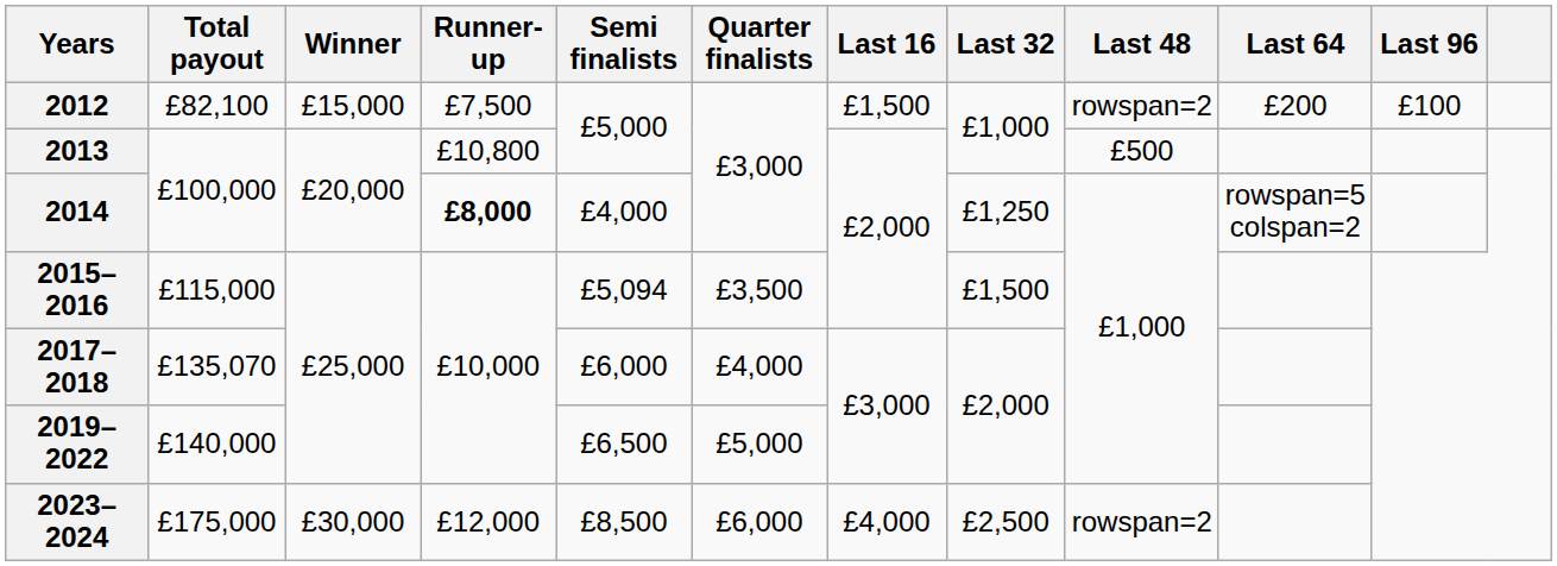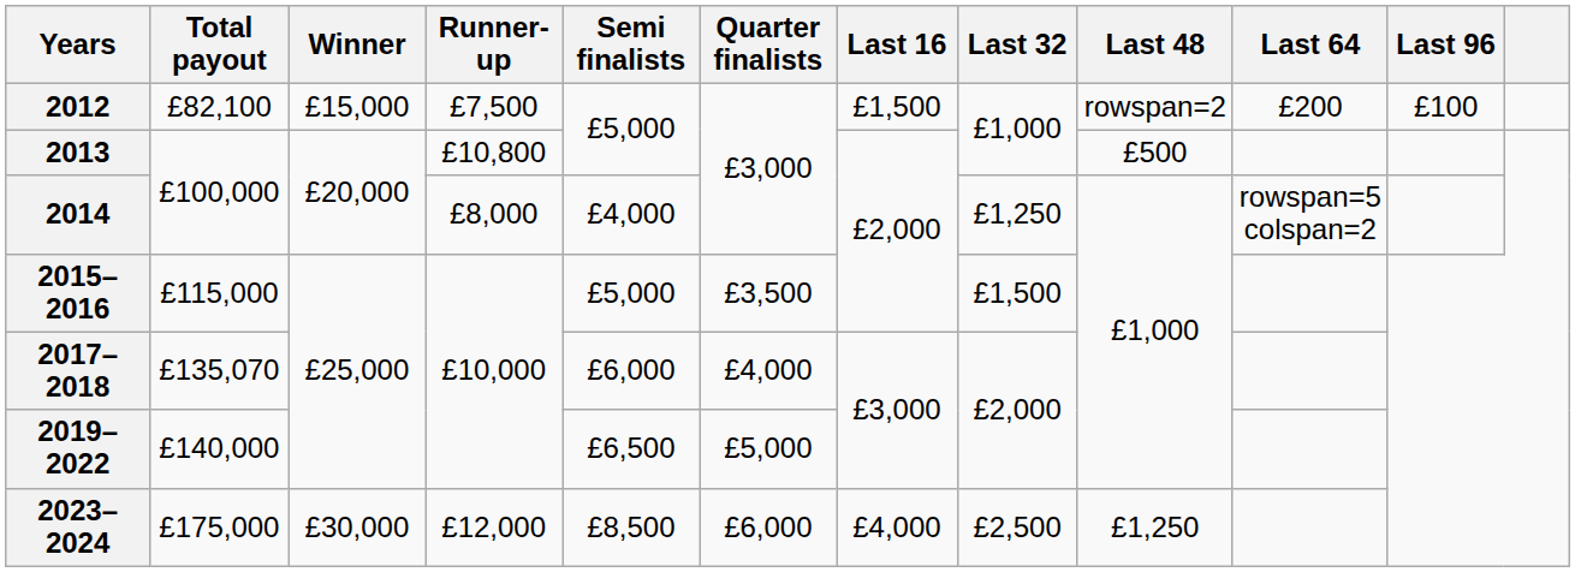2014 | Runner-up: bold -> normal
2015–2016 | Semi finalists: £5,094 -> £5,000
2023–2024 | Last 48: rowspan=2 -> £1,250
